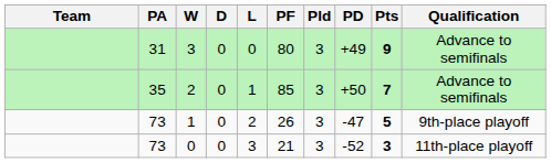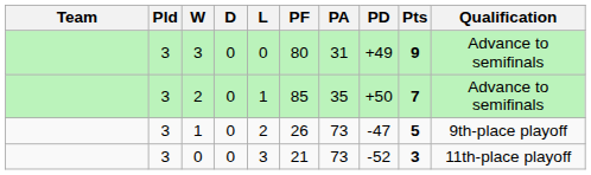columns swapped: Pld <-> PA
